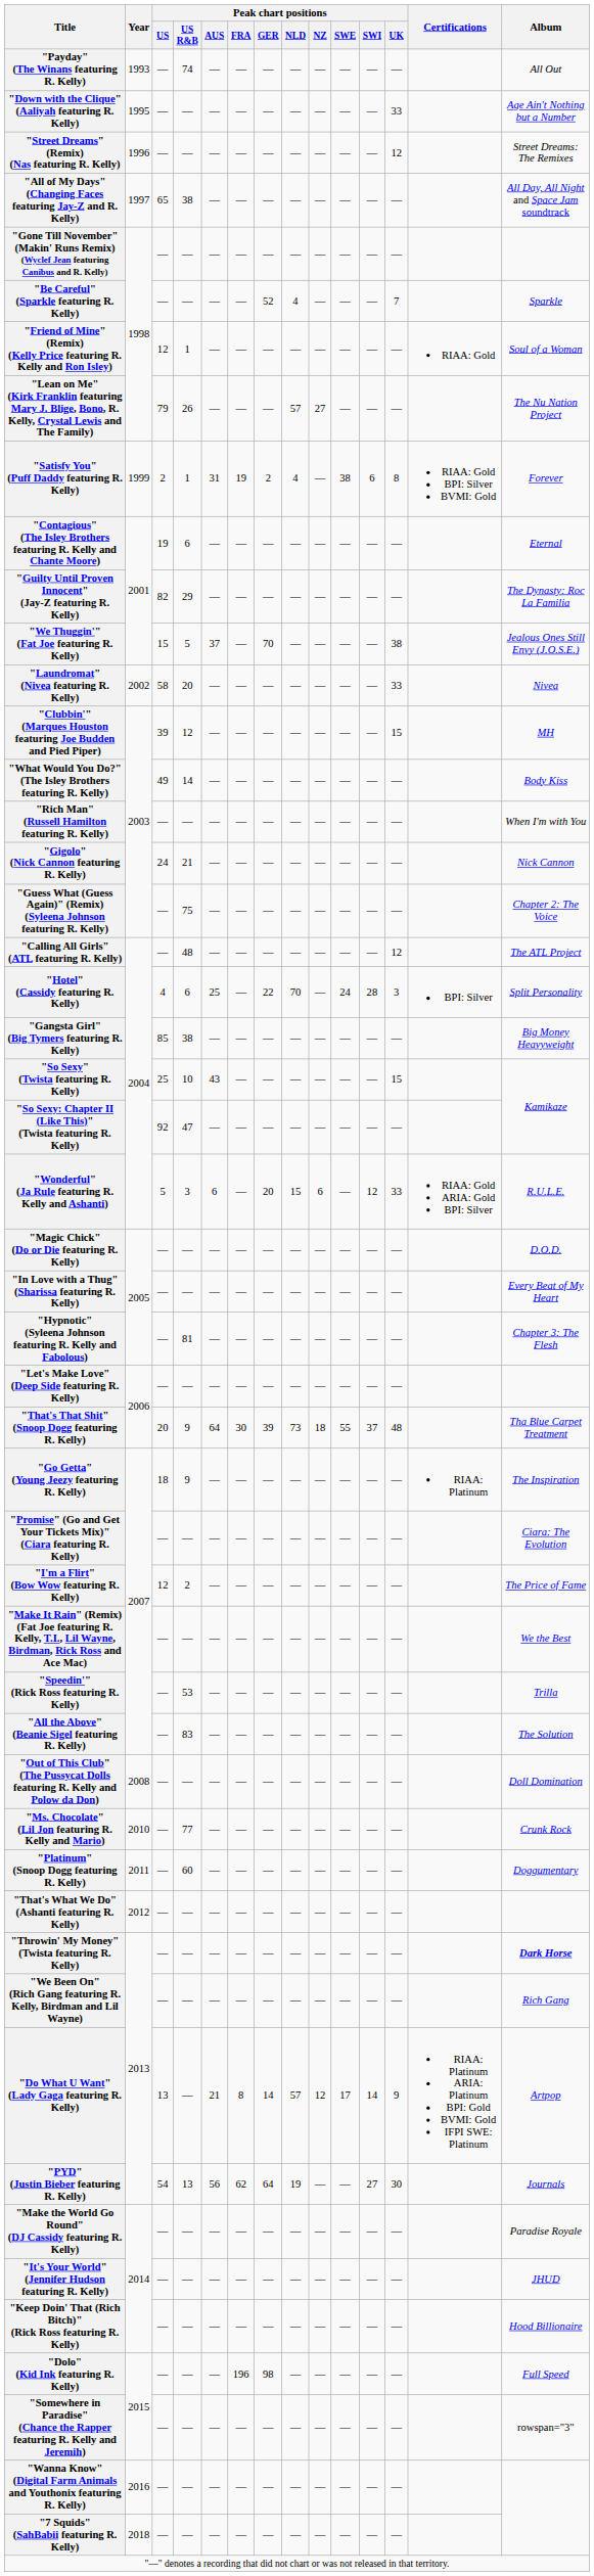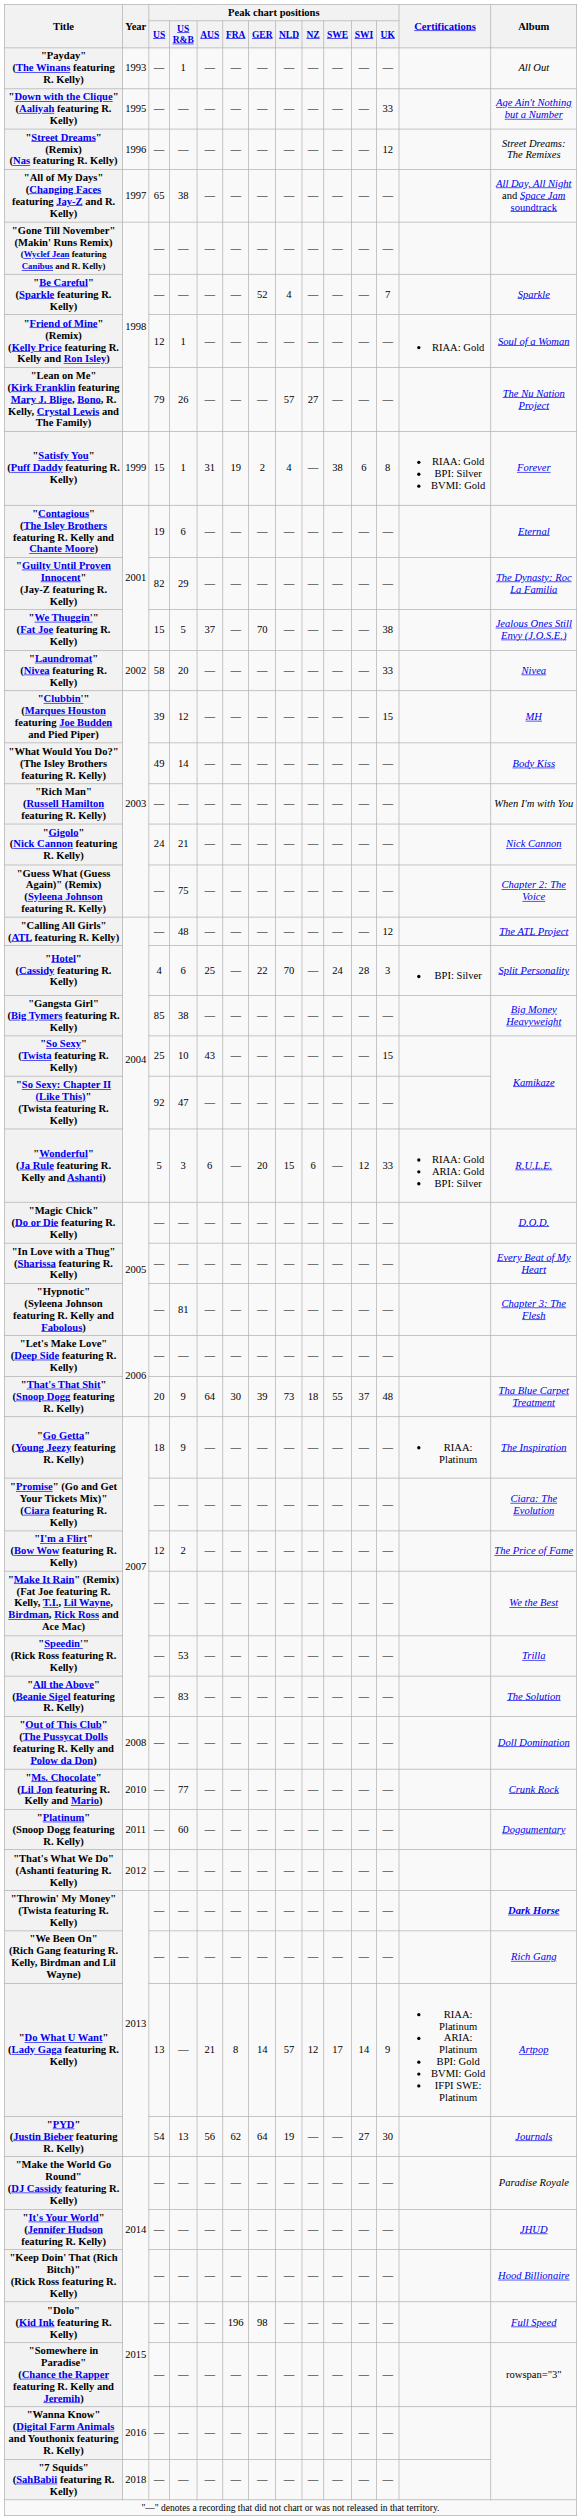"Payday" (The Winans featuring R. Kelly) | Peak chart positions / US R&B: 74 -> 1
"Satisfy You" (Puff Daddy featuring R. Kelly) | Peak chart positions / US: 2 -> 15
